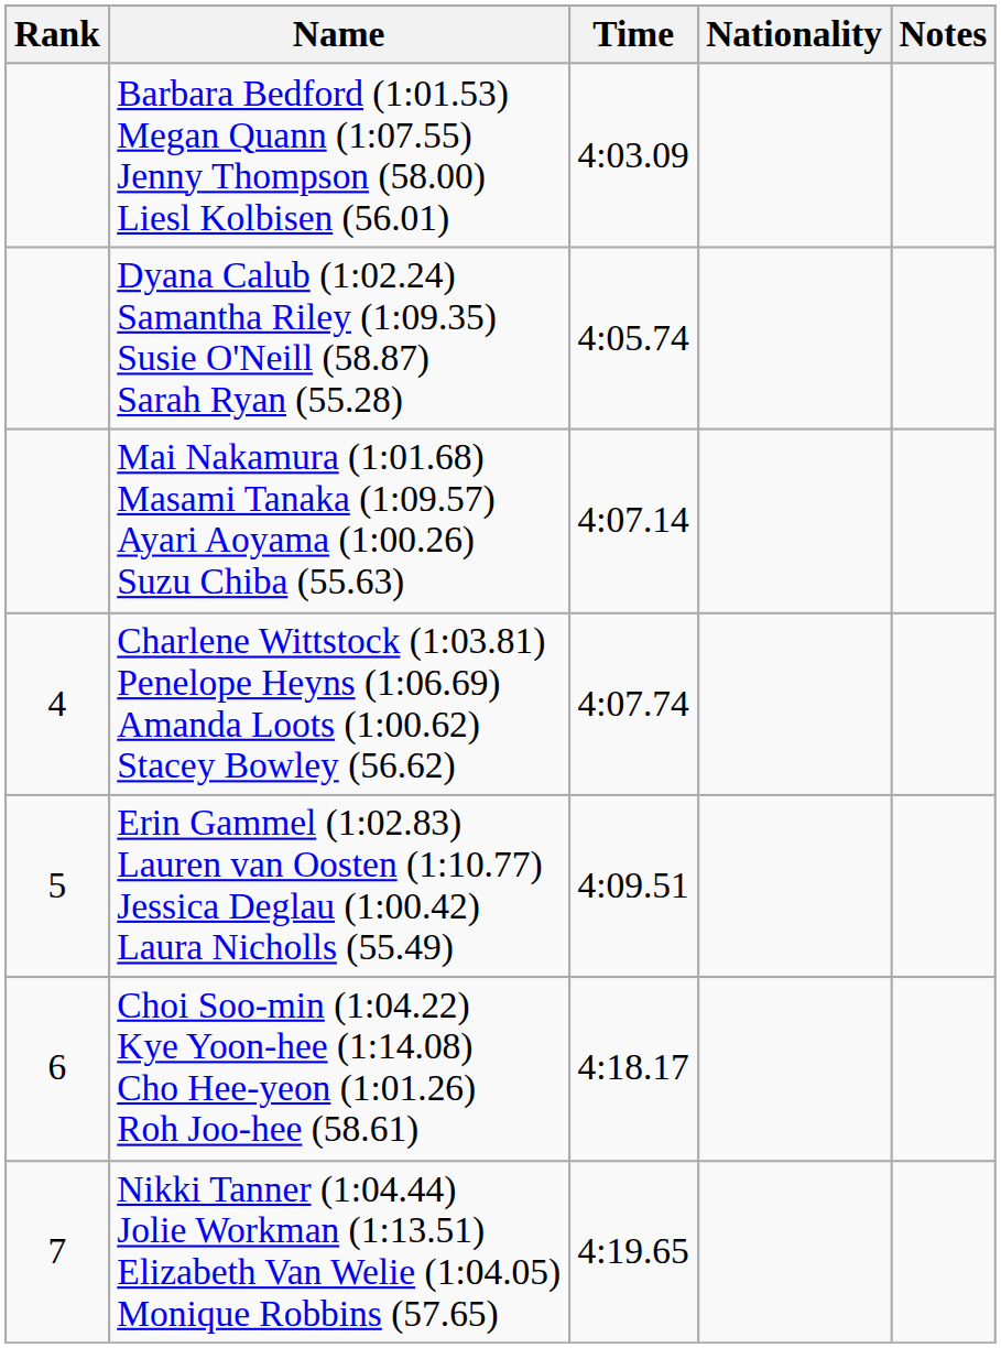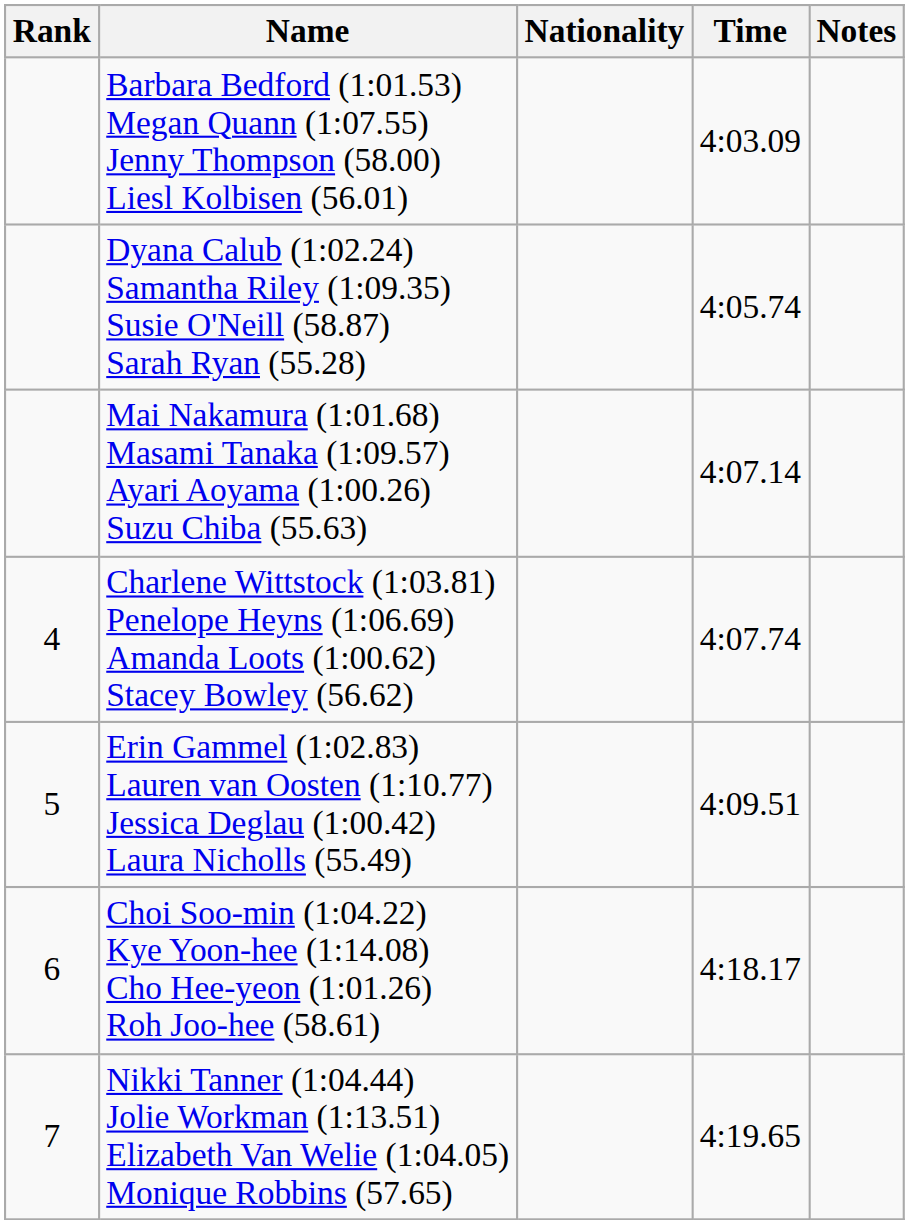columns swapped: Nationality <-> Time
